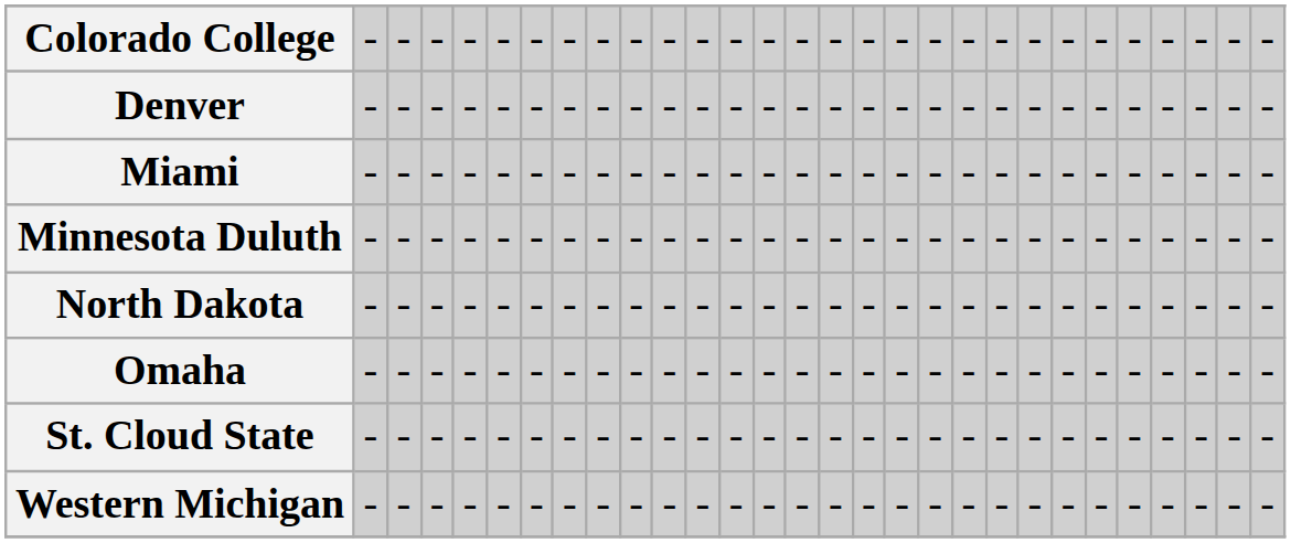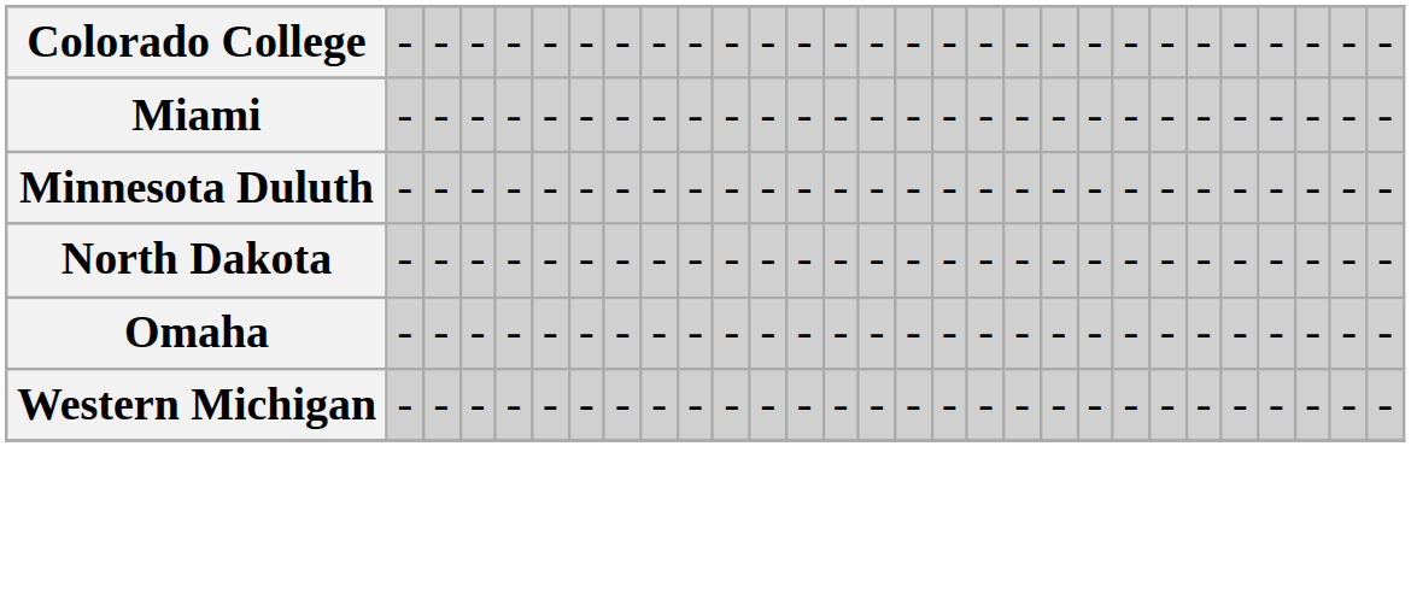- row: Denver | - | - | - | - | - | - | - | - | - | - | - | - | - | - | - | - | - | - | - | - | - | - | - | - | - | - | - | -
- row: St. Cloud State | - | - | - | - | - | - | - | - | - | - | - | - | - | - | - | - | - | - | - | - | - | - | - | - | - | - | - | -
